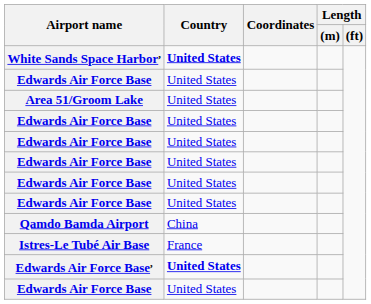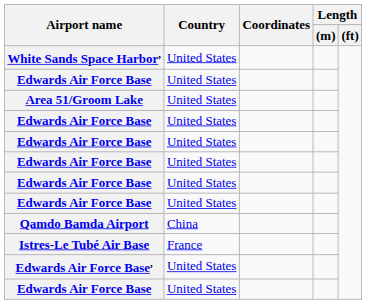White Sands Space Harbor, | Country: bold -> normal
Edwards Air Force Base, | Country: bold -> normal
